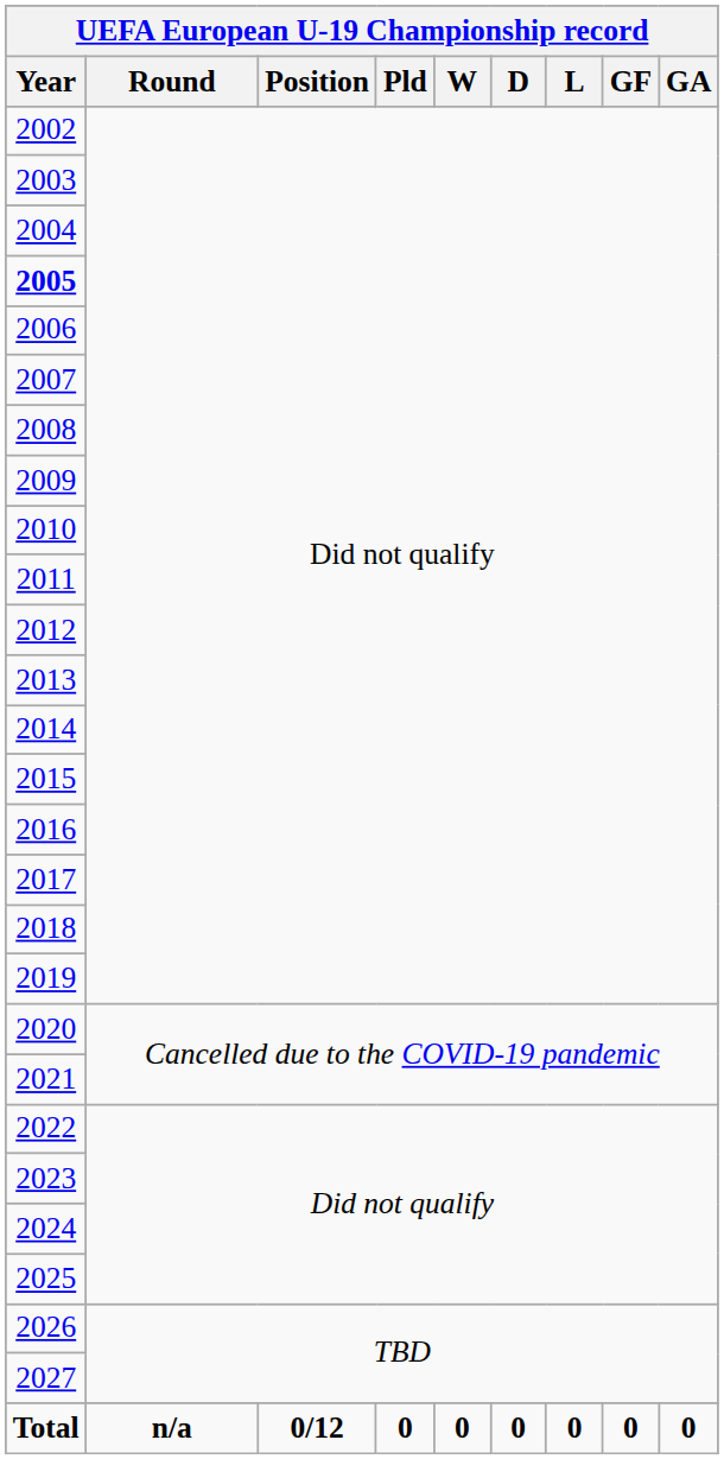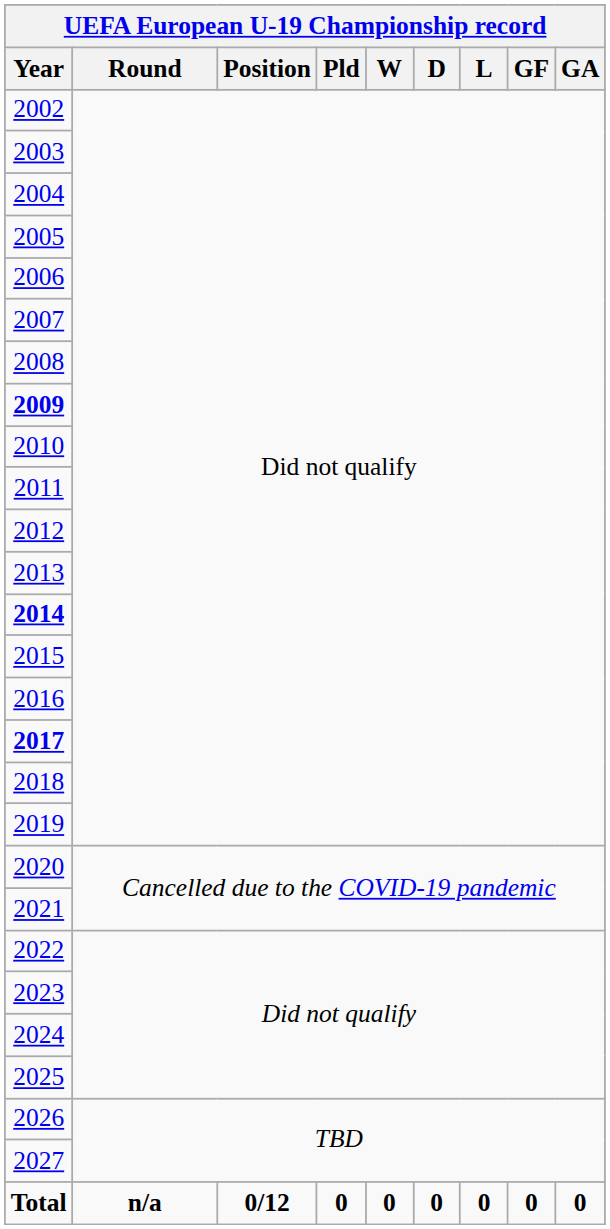2005 | Year: bold -> normal
2009 | Year: normal -> bold
2014 | Year: normal -> bold
2017 | Year: normal -> bold
